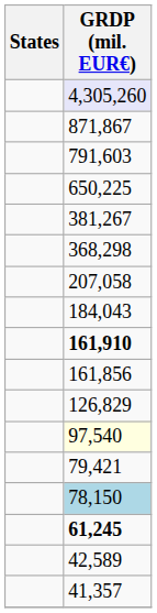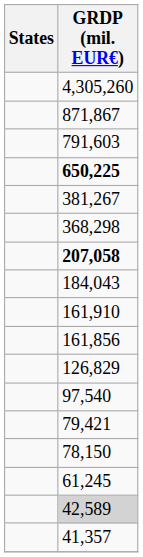4,305,260 | GRDP (mil. EUR€): lavender background -> no background
650,225 | GRDP (mil. EUR€): normal -> bold
207,058 | GRDP (mil. EUR€): normal -> bold
161,910 | GRDP (mil. EUR€): bold -> normal
97,540 | GRDP (mil. EUR€): lightyellow background -> no background
78,150 | GRDP (mil. EUR€): lightblue background -> no background
61,245 | GRDP (mil. EUR€): bold -> normal
42,589 | GRDP (mil. EUR€): no background -> lightgrey background
